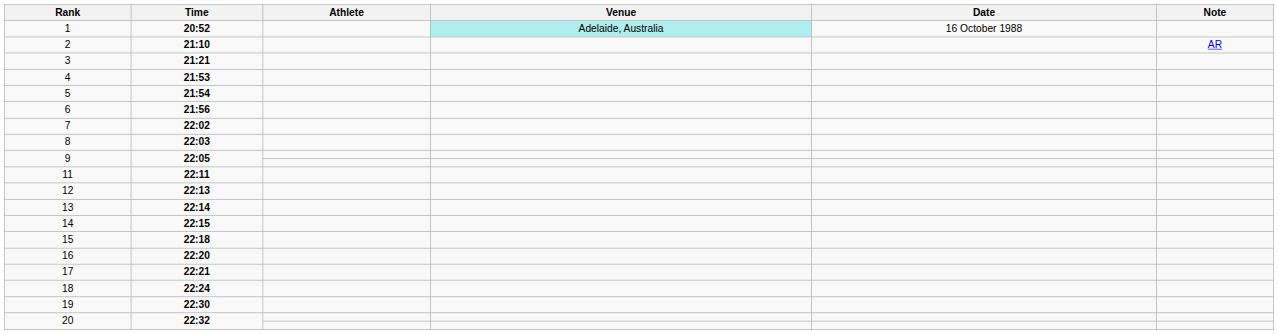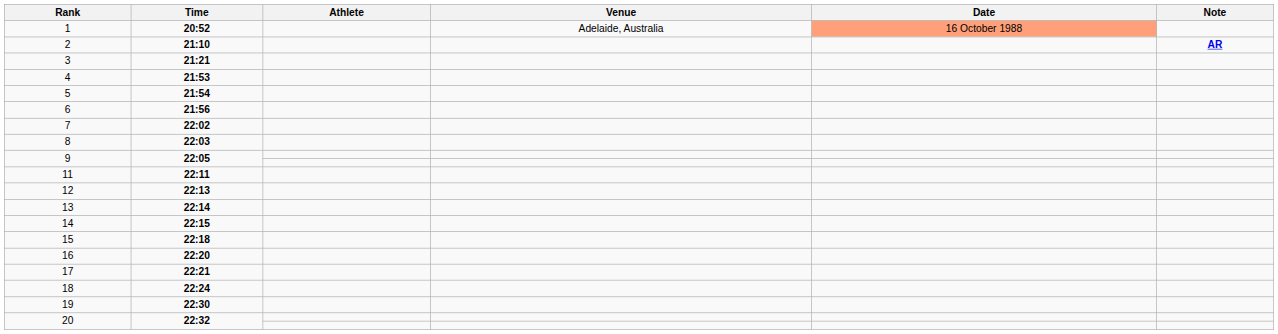1 | Venue: paleturquoise background -> no background
1 | Date: no background -> lightsalmon background
2 | Note: normal -> bold
